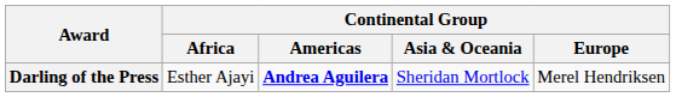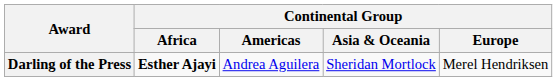Darling of the Press | Continental Group / Africa: normal -> bold
Darling of the Press | Continental Group / Americas: bold -> normal
